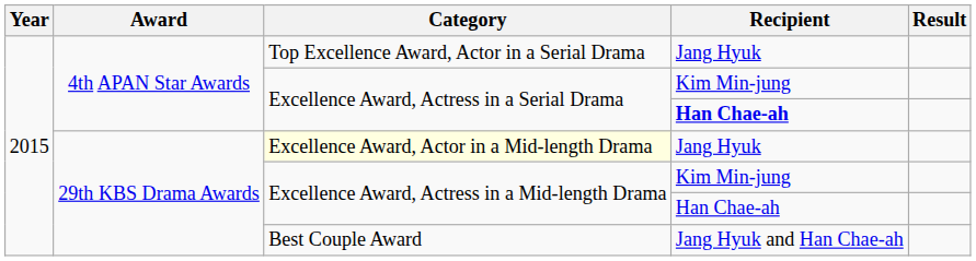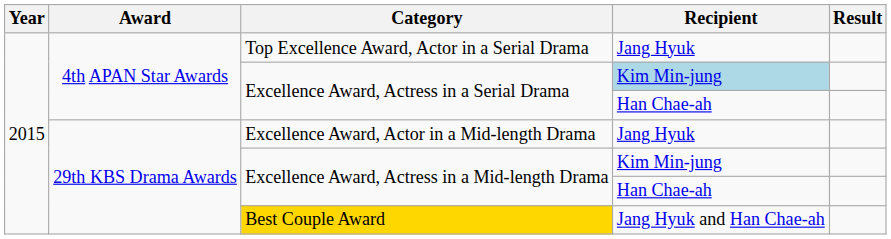Excellence Award, Actress in a Serial Drama / Kim Min-jung | Recipient: no background -> lightblue background
Excellence Award, Actress in a Serial Drama / Han Chae-ah | Recipient: bold -> normal
Excellence Award, Actor in a Mid-length Drama | Category: lightyellow background -> no background
Best Couple Award | Category: no background -> gold background
